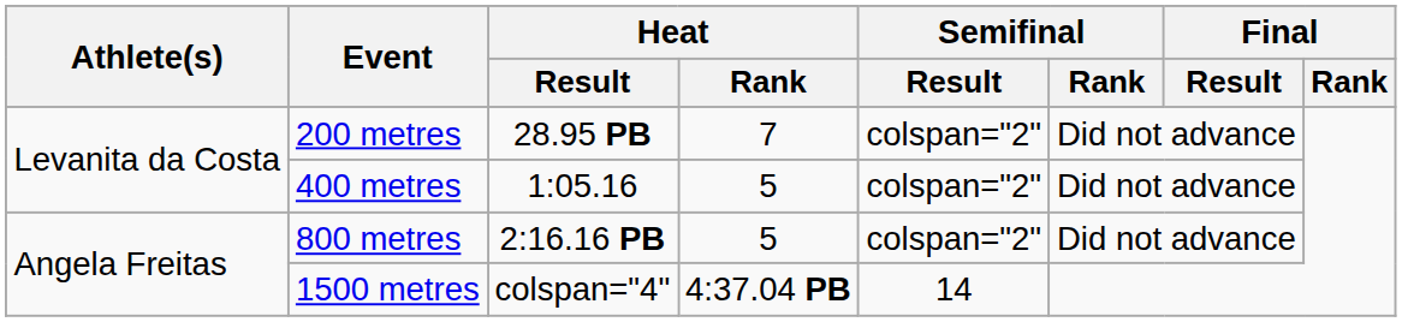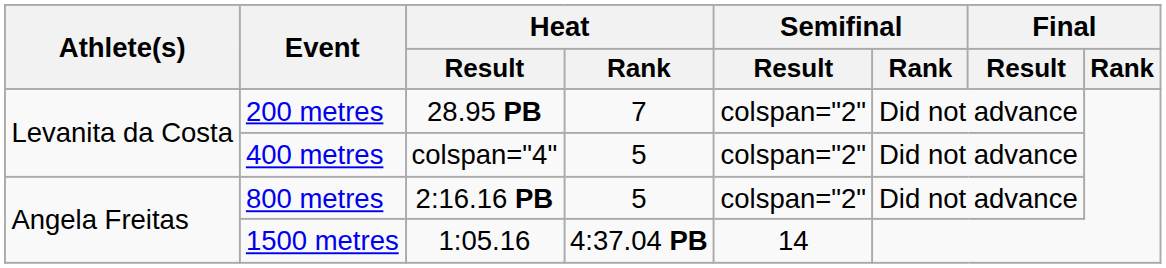400 metres | Heat / Result: 1:05.16 -> colspan="4"
1500 metres | Heat / Result: colspan="4" -> 1:05.16
